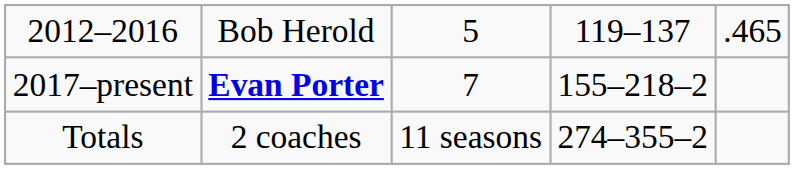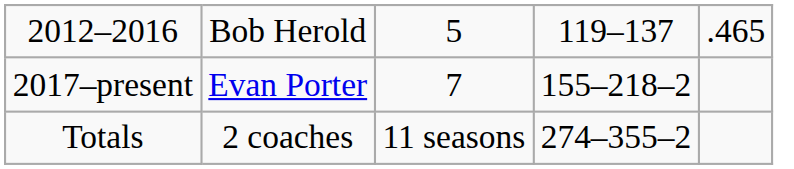2017–present | column 2: bold -> normal
